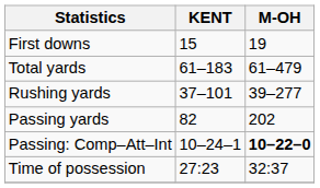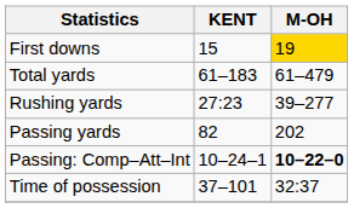First downs | M-OH: no background -> gold background
Rushing yards | KENT: 37–101 -> 27:23
Time of possession | KENT: 27:23 -> 37–101
